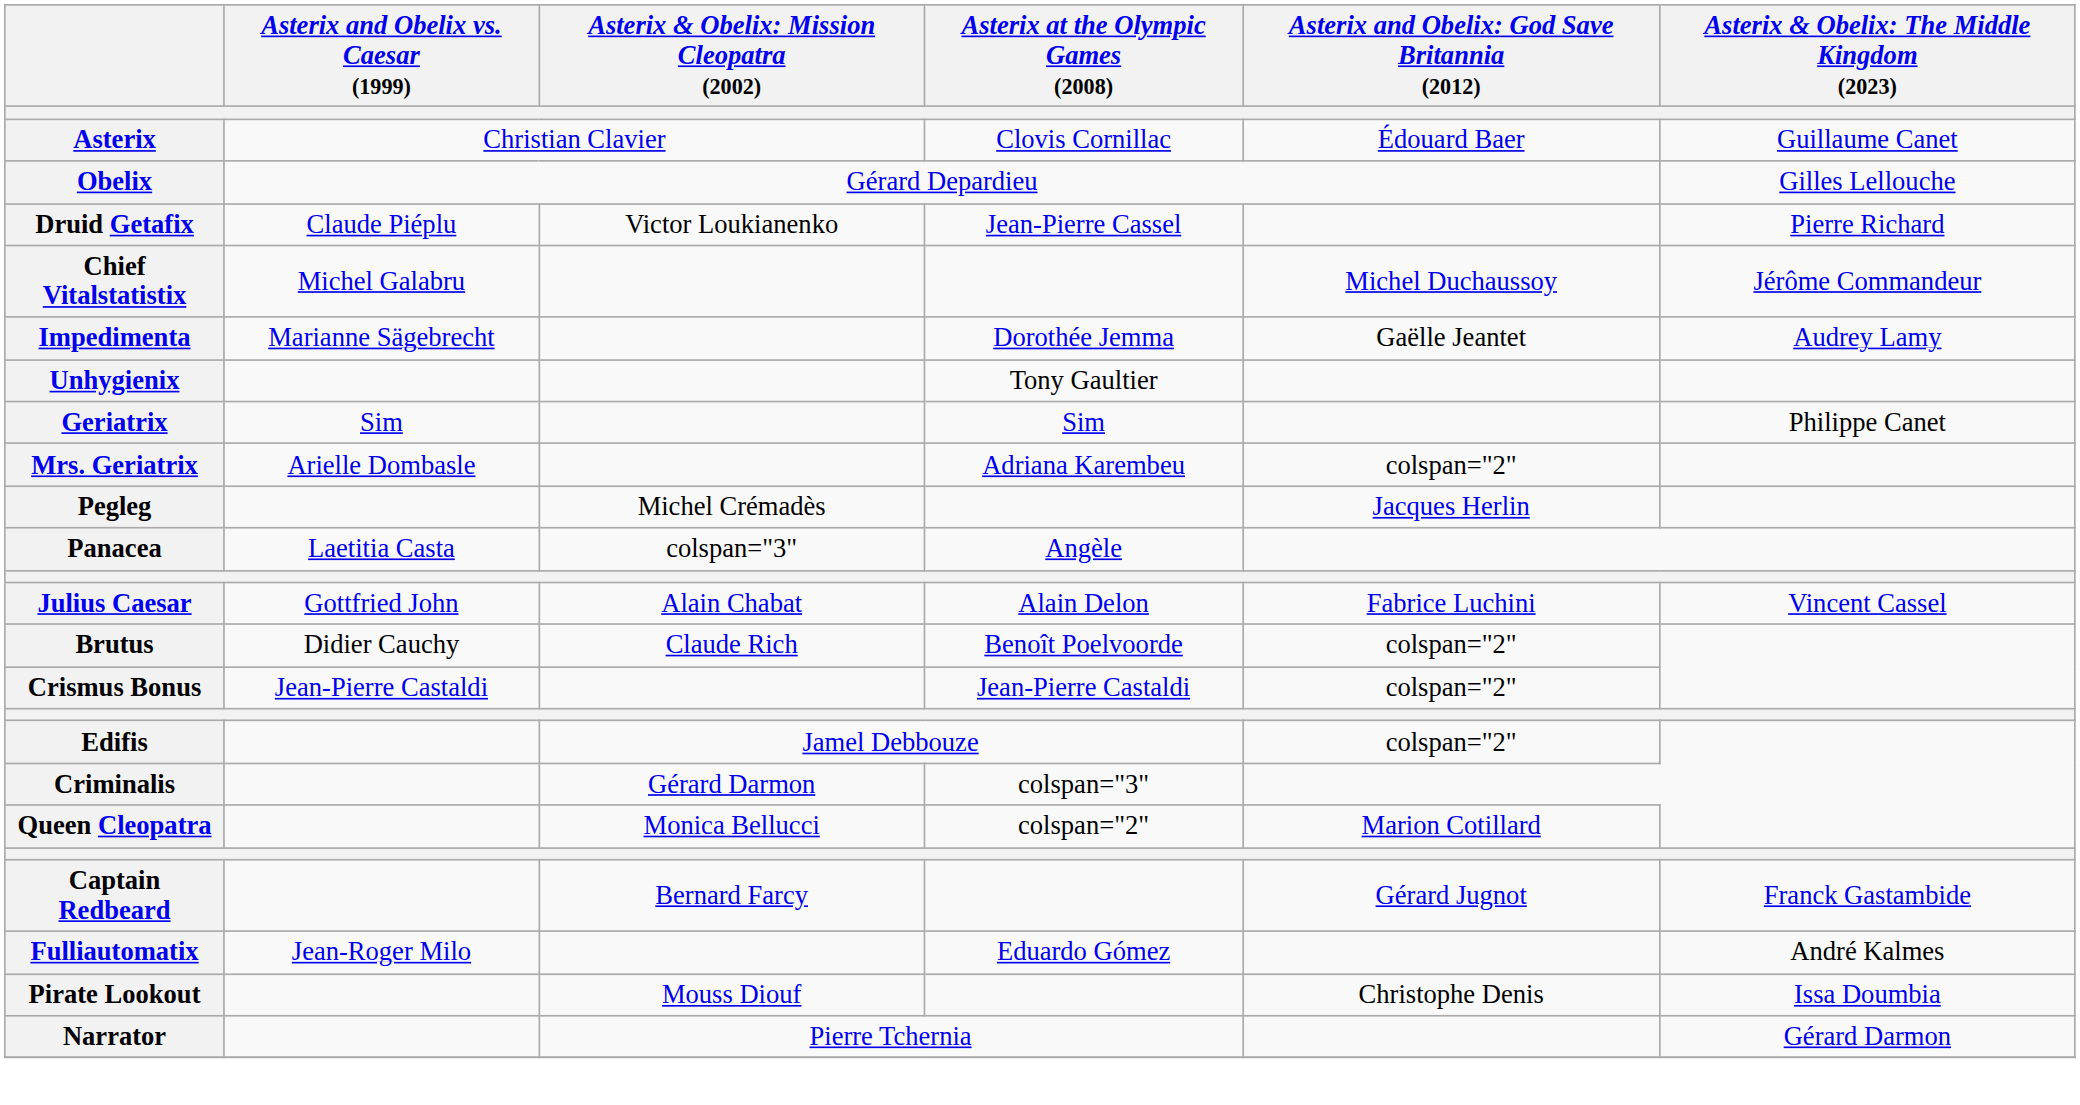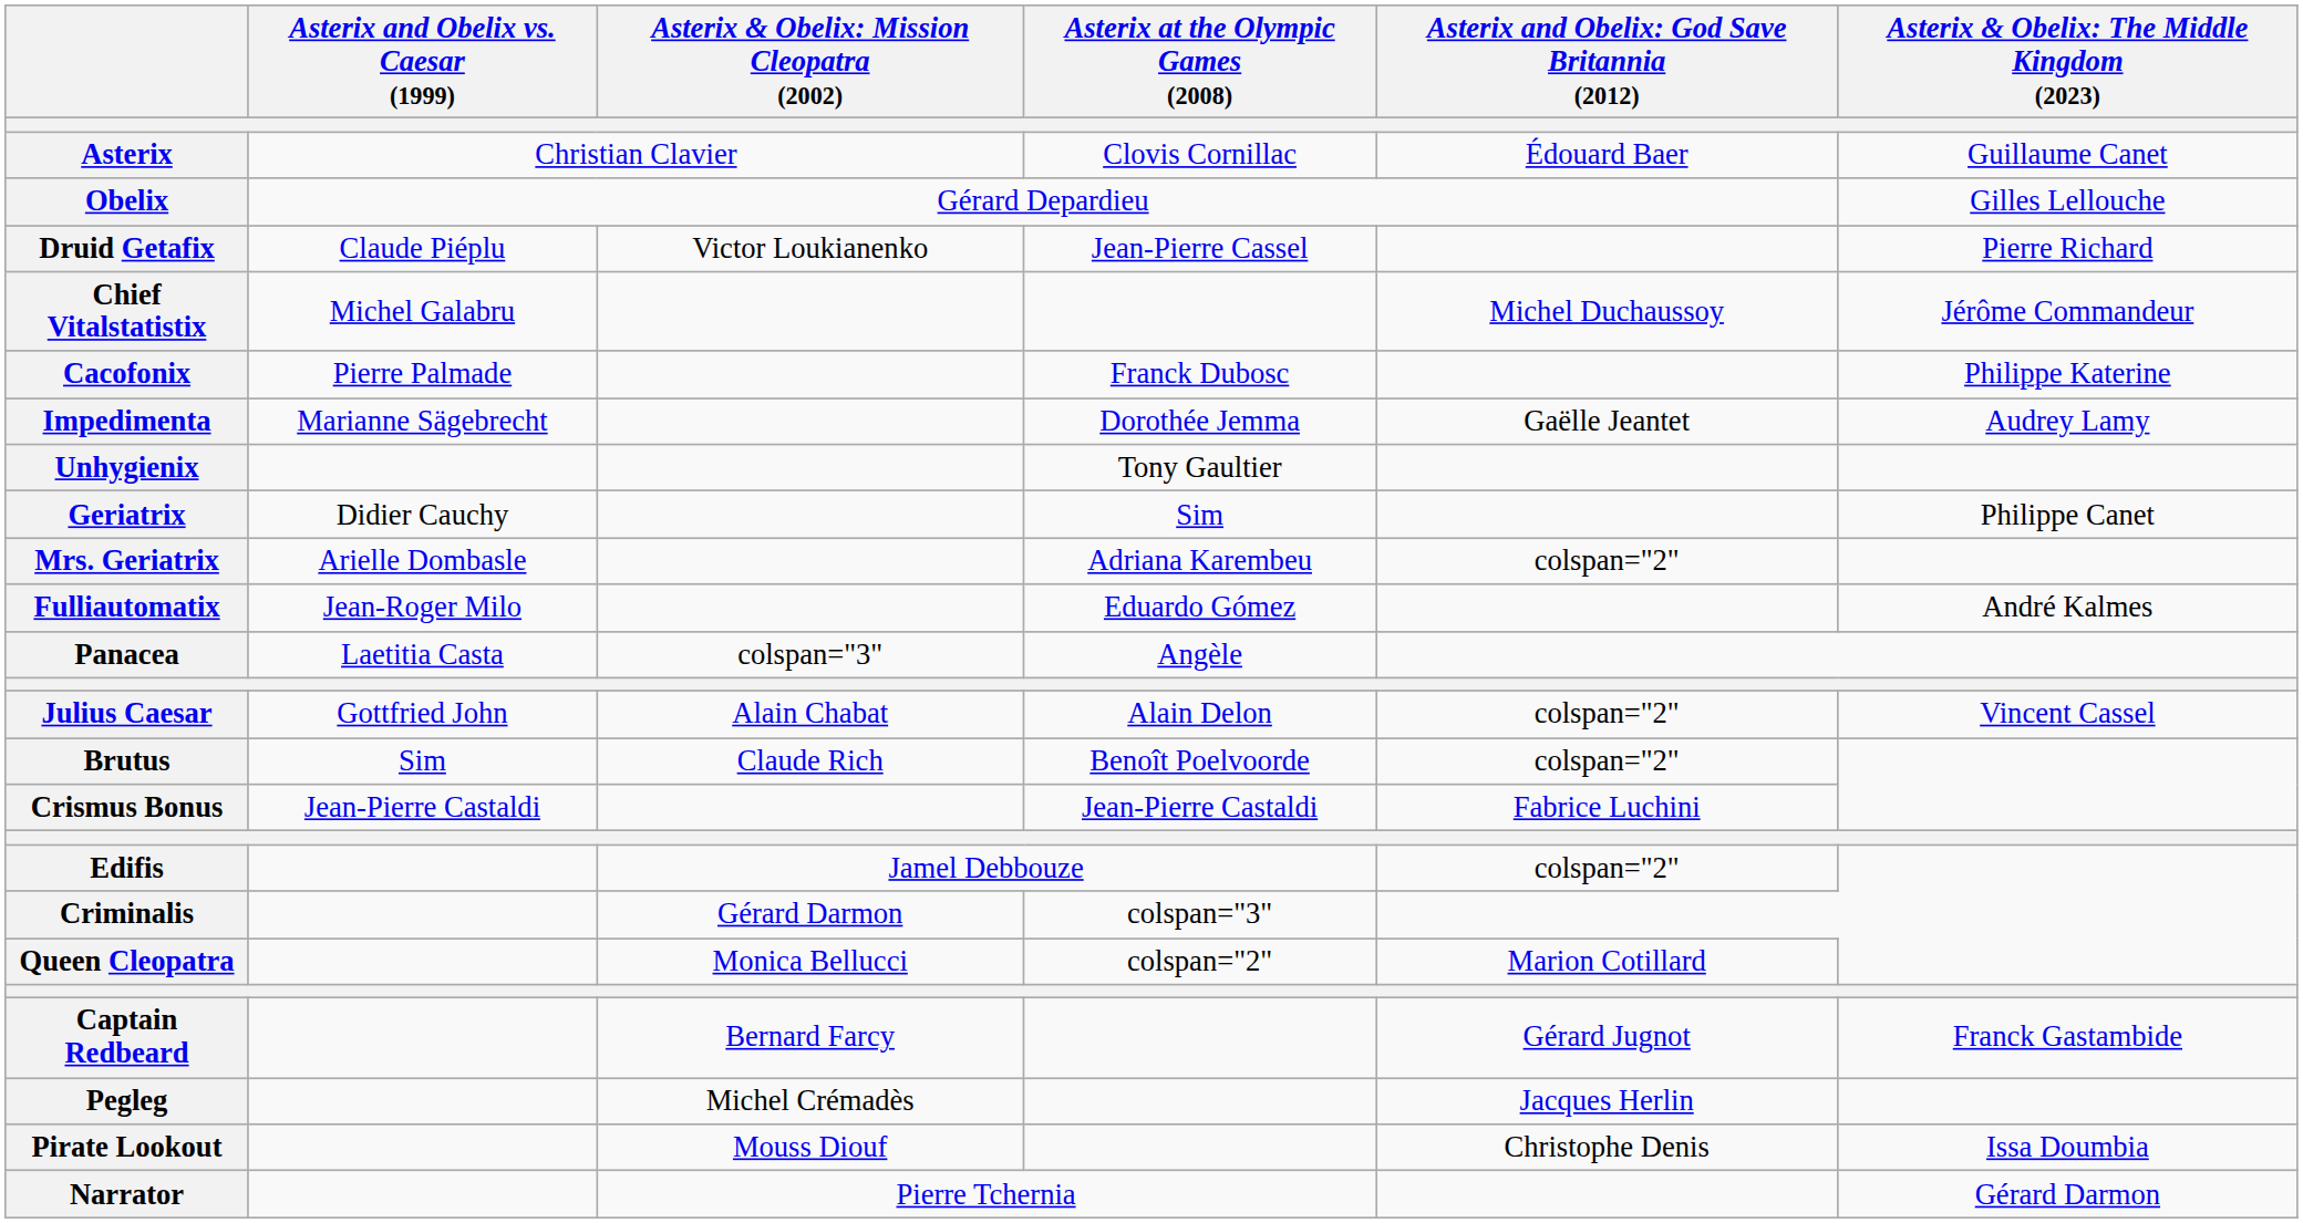+ row: Cacofonix | Pierre Palmade | Franck Dubosc | Philippe Katerine
Geriatrix | Asterix and Obelix vs. Caesar (1999): Sim -> Didier Cauchy
rows swapped: Fulliautomatix <-> Pegleg
Julius Caesar | column 5: Fabrice Luchini -> colspan="2"
Brutus | Asterix and Obelix vs. Caesar (1999): Didier Cauchy -> Sim
Crismus Bonus | column 5: colspan="2" -> Fabrice Luchini
